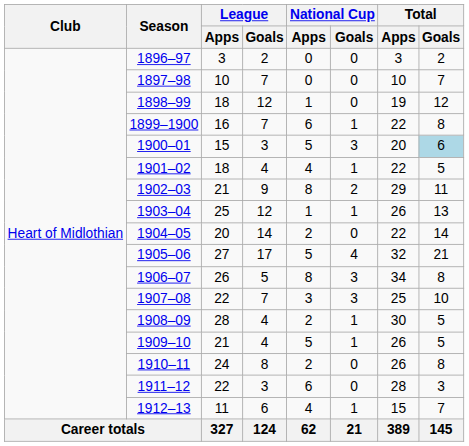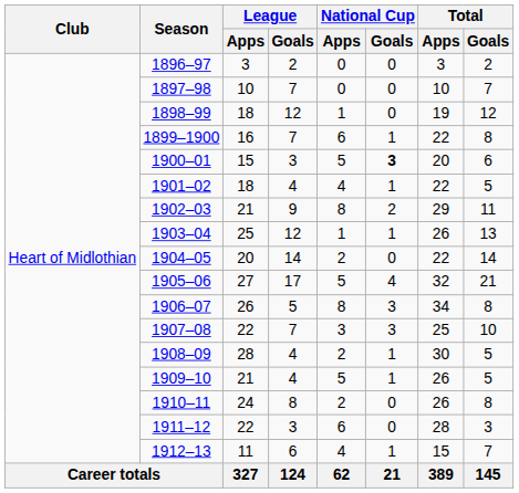1900–01 | National Cup / Goals: normal -> bold
1900–01 | Total / Goals: lightblue background -> no background
